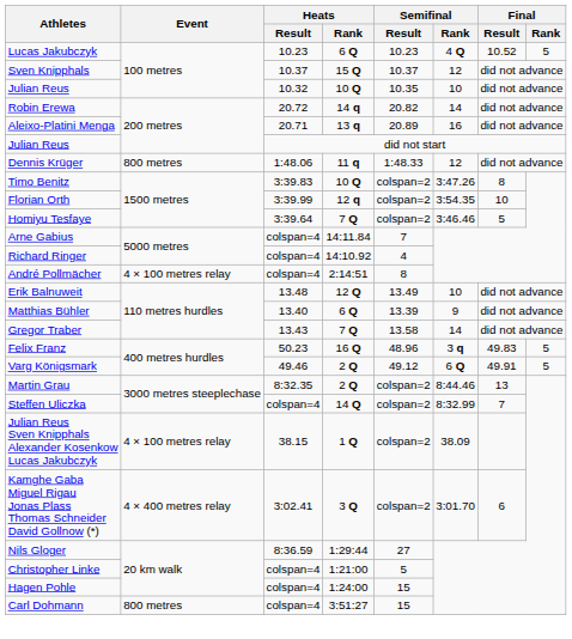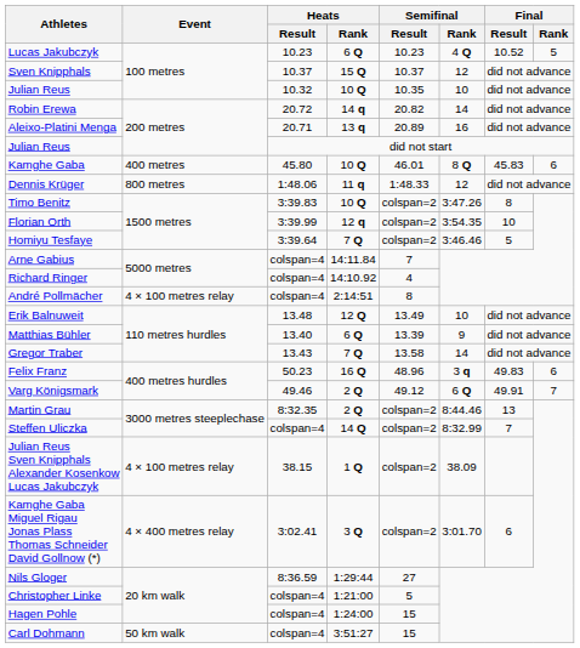+ row: Kamghe Gaba | 400 metres | 45.80 | 10 Q | 46.01 | 8 Q | 45.83 | 6
Felix Franz | Final / Rank: 5 -> 6
Varg Königsmark | Final / Rank: 5 -> 7
Carl Dohmann | Event: 800 metres -> 50 km walk
